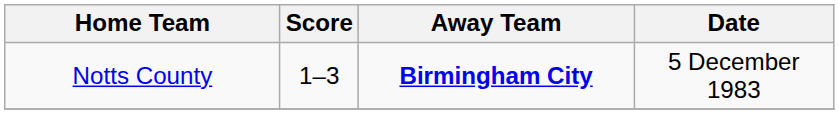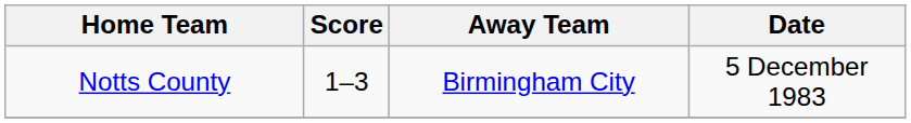Notts County | Away Team: bold -> normal
